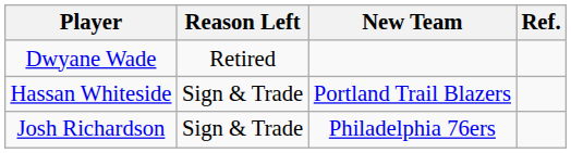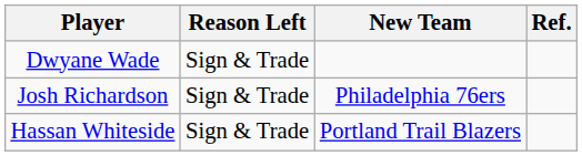Dwyane Wade | Reason Left: Retired -> Sign & Trade
rows swapped: Josh Richardson <-> Hassan Whiteside
